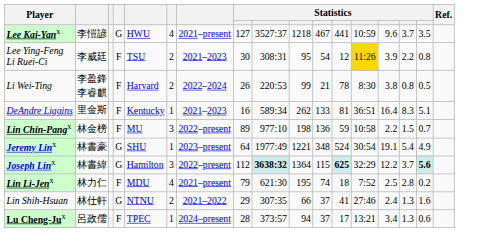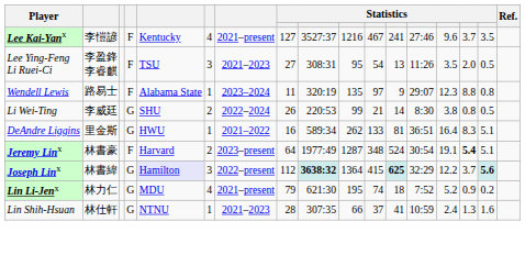Lee Kai-Yanx | column 4: G -> F
Lee Kai-Yanx | column 5: HWU -> Kentucky
Lee Kai-Yanx | column 10: 1218 -> 1216
Lee Kai-Yanx | column 12: 441 -> 241
Lee Kai-Yanx | column 13: 10:59 -> 27:46
Lee Ying-Feng Li Ruei-Ci | column 2: 李威廷 -> 李盈鋒 李睿麒
Lee Ying-Feng Li Ruei-Ci | column 6: 2 -> 3
Lee Ying-Feng Li Ruei-Ci | column 8: 30 -> 27
Lee Ying-Feng Li Ruei-Ci | column 12: 12 -> 13
Lee Ying-Feng Li Ruei-Ci | column 13: gold background -> no background
Lee Ying-Feng Li Ruei-Ci | column 14: 3.9 -> 3.5
Lee Ying-Feng Li Ruei-Ci | column 15: 2.2 -> 2.0
Lee Ying-Feng Li Ruei-Ci | column 16: 0.8 -> 0.5
+ row: Wendell Lewis | 路易士 | F | Alabama State | 1 | 2023–2024 | 11 | 320:19 | 135 | 97 | 9 | 29:07 | 12.3 | 8.8 | 0.8
Li Wei-Ting | column 2: 李盈鋒 李睿麒 -> 李威廷
Li Wei-Ting | column 4: F -> G
Li Wei-Ting | column 5: Harvard -> SHU
Li Wei-Ting | column 12: 78 -> 14
DeAndre Liggins | column 4: F -> G
DeAndre Liggins | column 5: Kentucky -> HWU
DeAndre Liggins | column 7: 2021–2023 -> 2021–2022
- row: Lin Chin-Pangx | 林金榜 | F | MU | 3 | 2022–present | 89 | 977:10 | 198 | 136 | 59 | 10:58 | 2.2 | 1.5 | 0.7
Jeremy Linx | column 4: G -> F
Jeremy Linx | column 5: SHU -> Harvard
Jeremy Linx | column 6: 1 -> 2
Jeremy Linx | column 10: 1221 -> 1287
Jeremy Linx | column 15: normal -> bold
Jeremy Linx | column 16: 4.9 -> 5.1
Joseph Linx | column 5: no background -> lavender background
Joseph Linx | column 11: 115 -> 415
Lin Li-Jenx | column 4: F -> G
Lin Li-Jenx | column 14: 2.5 -> 5.2
Lin Li-Jenx | column 15: 2.8 -> 0.9
Lin Shih-Hsuan | column 6: 2 -> 1
Lin Shih-Hsuan | column 7: 2021–2022 -> 2021–2023
Lin Shih-Hsuan | column 8: 29 -> 28
Lin Shih-Hsuan | column 13: 27:46 -> 10:59
- row: Lu Cheng-Jux | 呂政儒 | F | TPEC | 1 | 2024–present | 28 | 373:57 | 94 | 37 | 17 | 13:21 | 3.4 | 1.3 | 0.6
